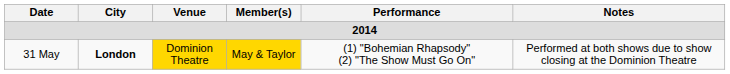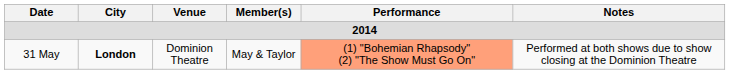31 May | Venue: gold background -> no background
31 May | Member(s): gold background -> no background
31 May | Performance: no background -> lightsalmon background
